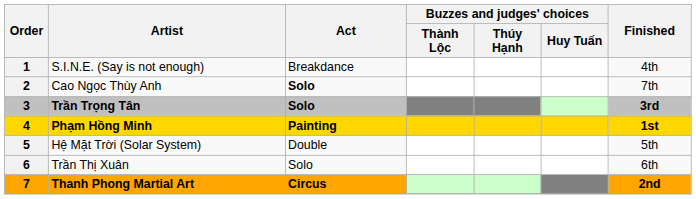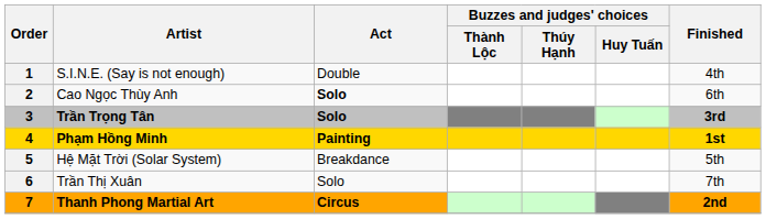S.I.N.E. (Say is not enough) | Act: Breakdance -> Double
Cao Ngọc Thùy Anh | Finished: 7th -> 6th
Hệ Mặt Trời (Solar System) | Act: Double -> Breakdance
Trần Thị Xuân | Finished: 6th -> 7th
